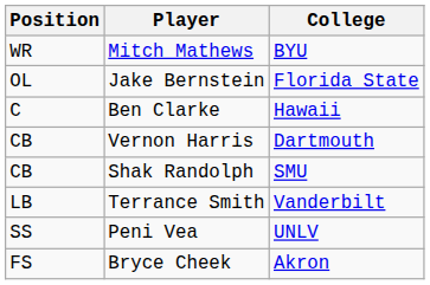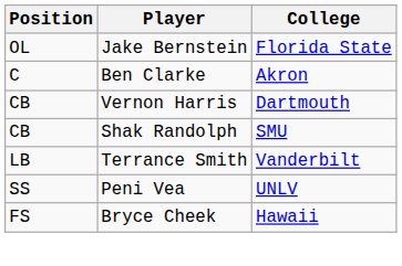- row: WR | Mitch Mathews | BYU
Ben Clarke | College: Hawaii -> Akron
Bryce Cheek | College: Akron -> Hawaii
